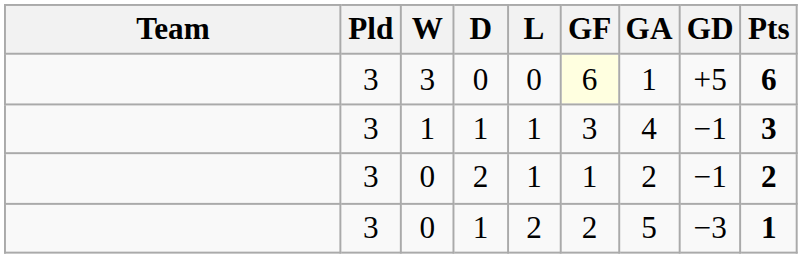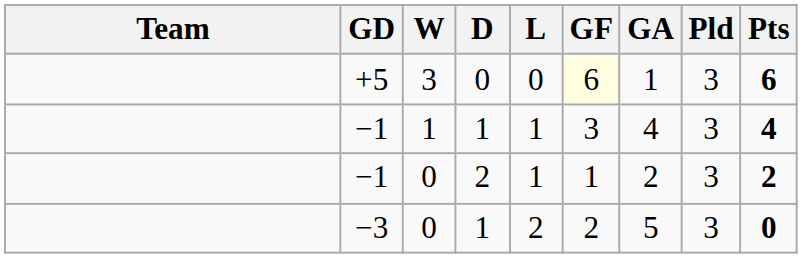columns swapped: Pld <-> GD
row 3 | Pts: 3 -> 4
row 5 | Pts: 1 -> 0
